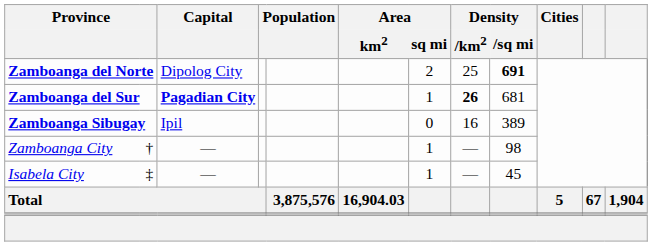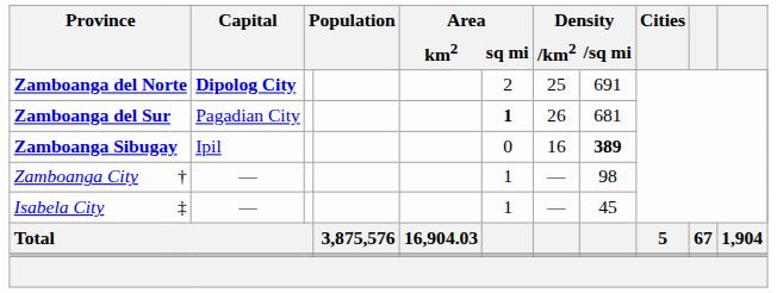Zamboanga del Norte | Capital: normal -> bold
Zamboanga del Norte | Density / sq mi: bold -> normal
Zamboanga del Sur | Capital: bold -> normal
Zamboanga del Sur | Area / sq mi: normal -> bold
Zamboanga del Sur | Density / km2: bold -> normal
Zamboanga Sibugay | Density / sq mi: normal -> bold
